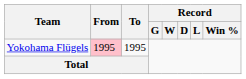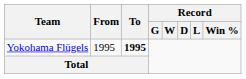Yokohama Flügels | From: pink background -> no background
Yokohama Flügels | To: normal -> bold
